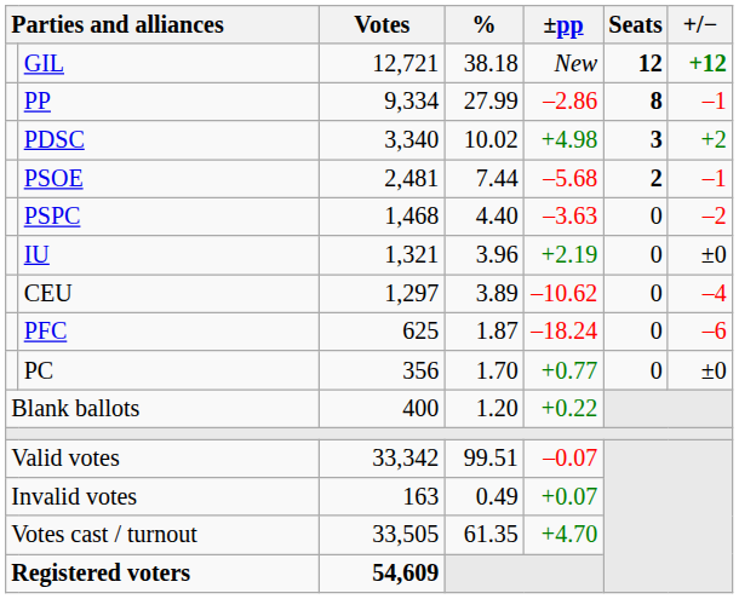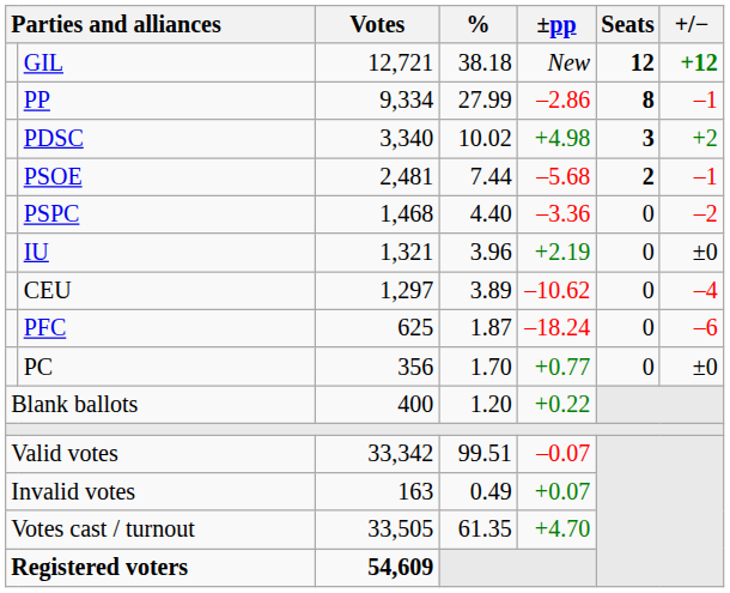PSPC | ±pp: –3.63 -> –3.36
